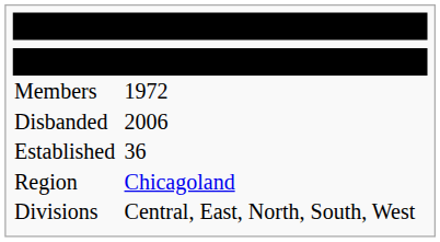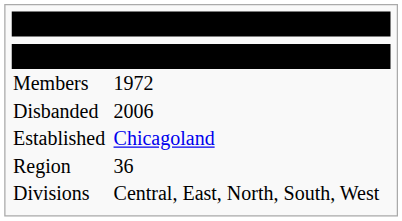row 5 | column 2: 36 -> Chicagoland
row 6 | column 2: Chicagoland -> 36
